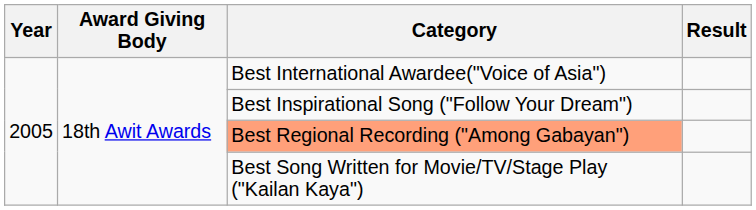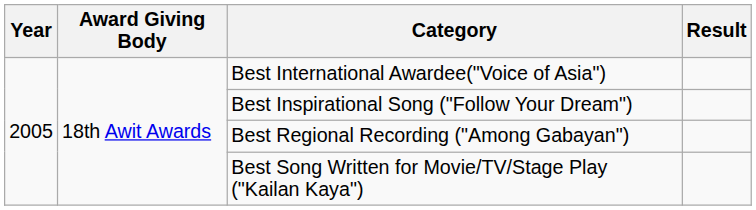Best Regional Recording ("Among Gabayan") | Category: lightsalmon background -> no background
